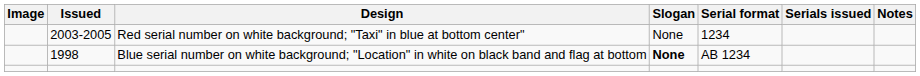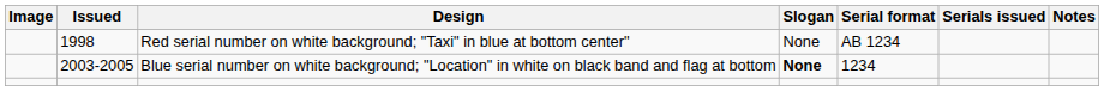row 2 | Issued: 2003-2005 -> 1998
row 2 | Serial format: 1234 -> AB 1234
row 3 | Issued: 1998 -> 2003-2005
row 3 | Serial format: AB 1234 -> 1234
